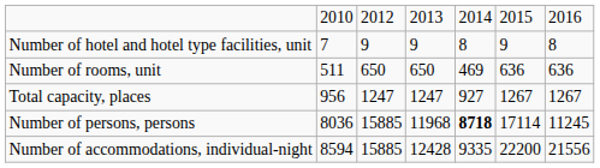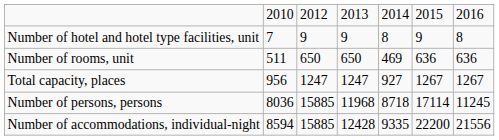Number of persons, persons | column 5: bold -> normal
